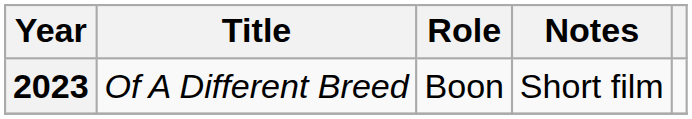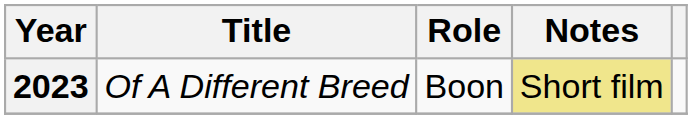2023 | Notes: no background -> khaki background
